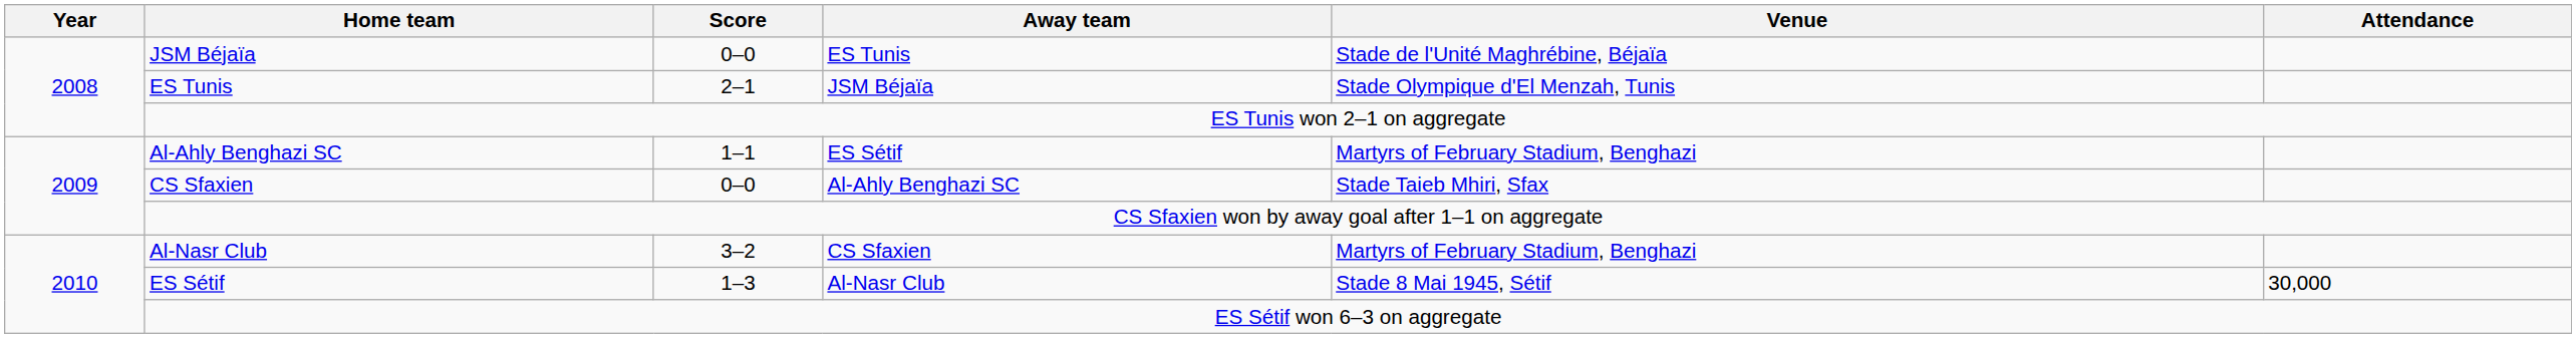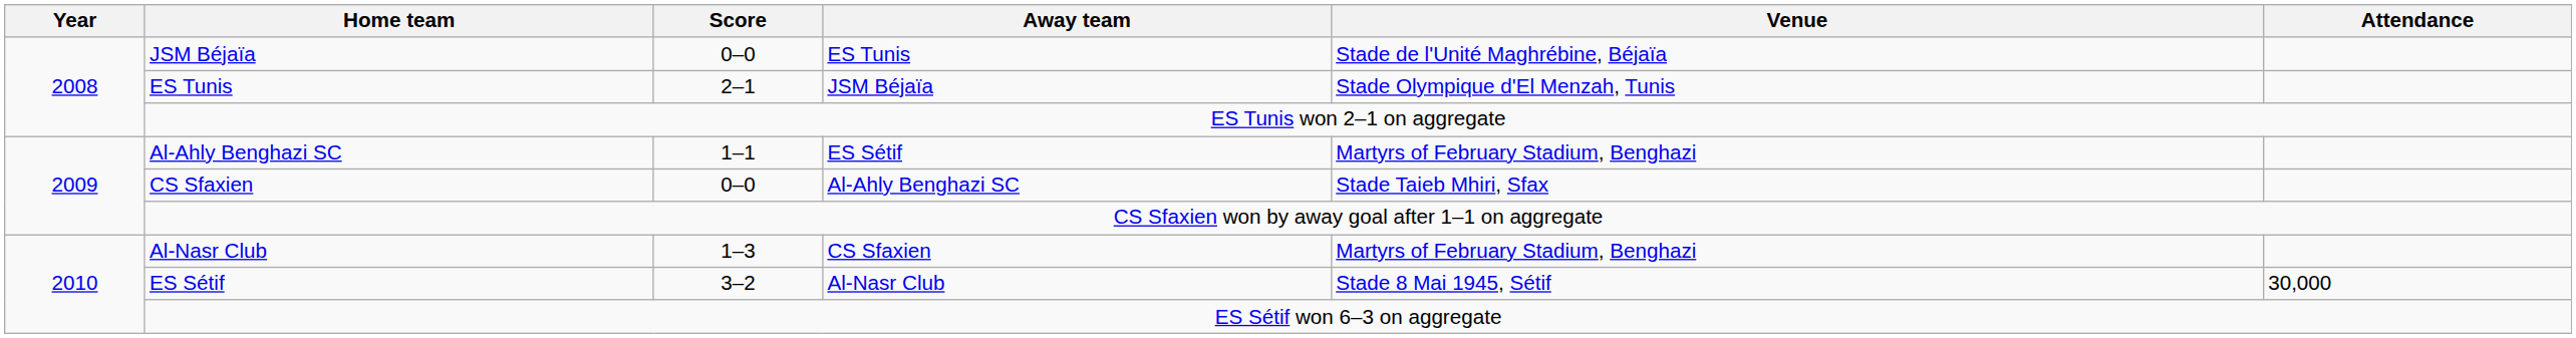row 8 | Score: 3–2 -> 1–3
row 9 | Score: 1–3 -> 3–2
